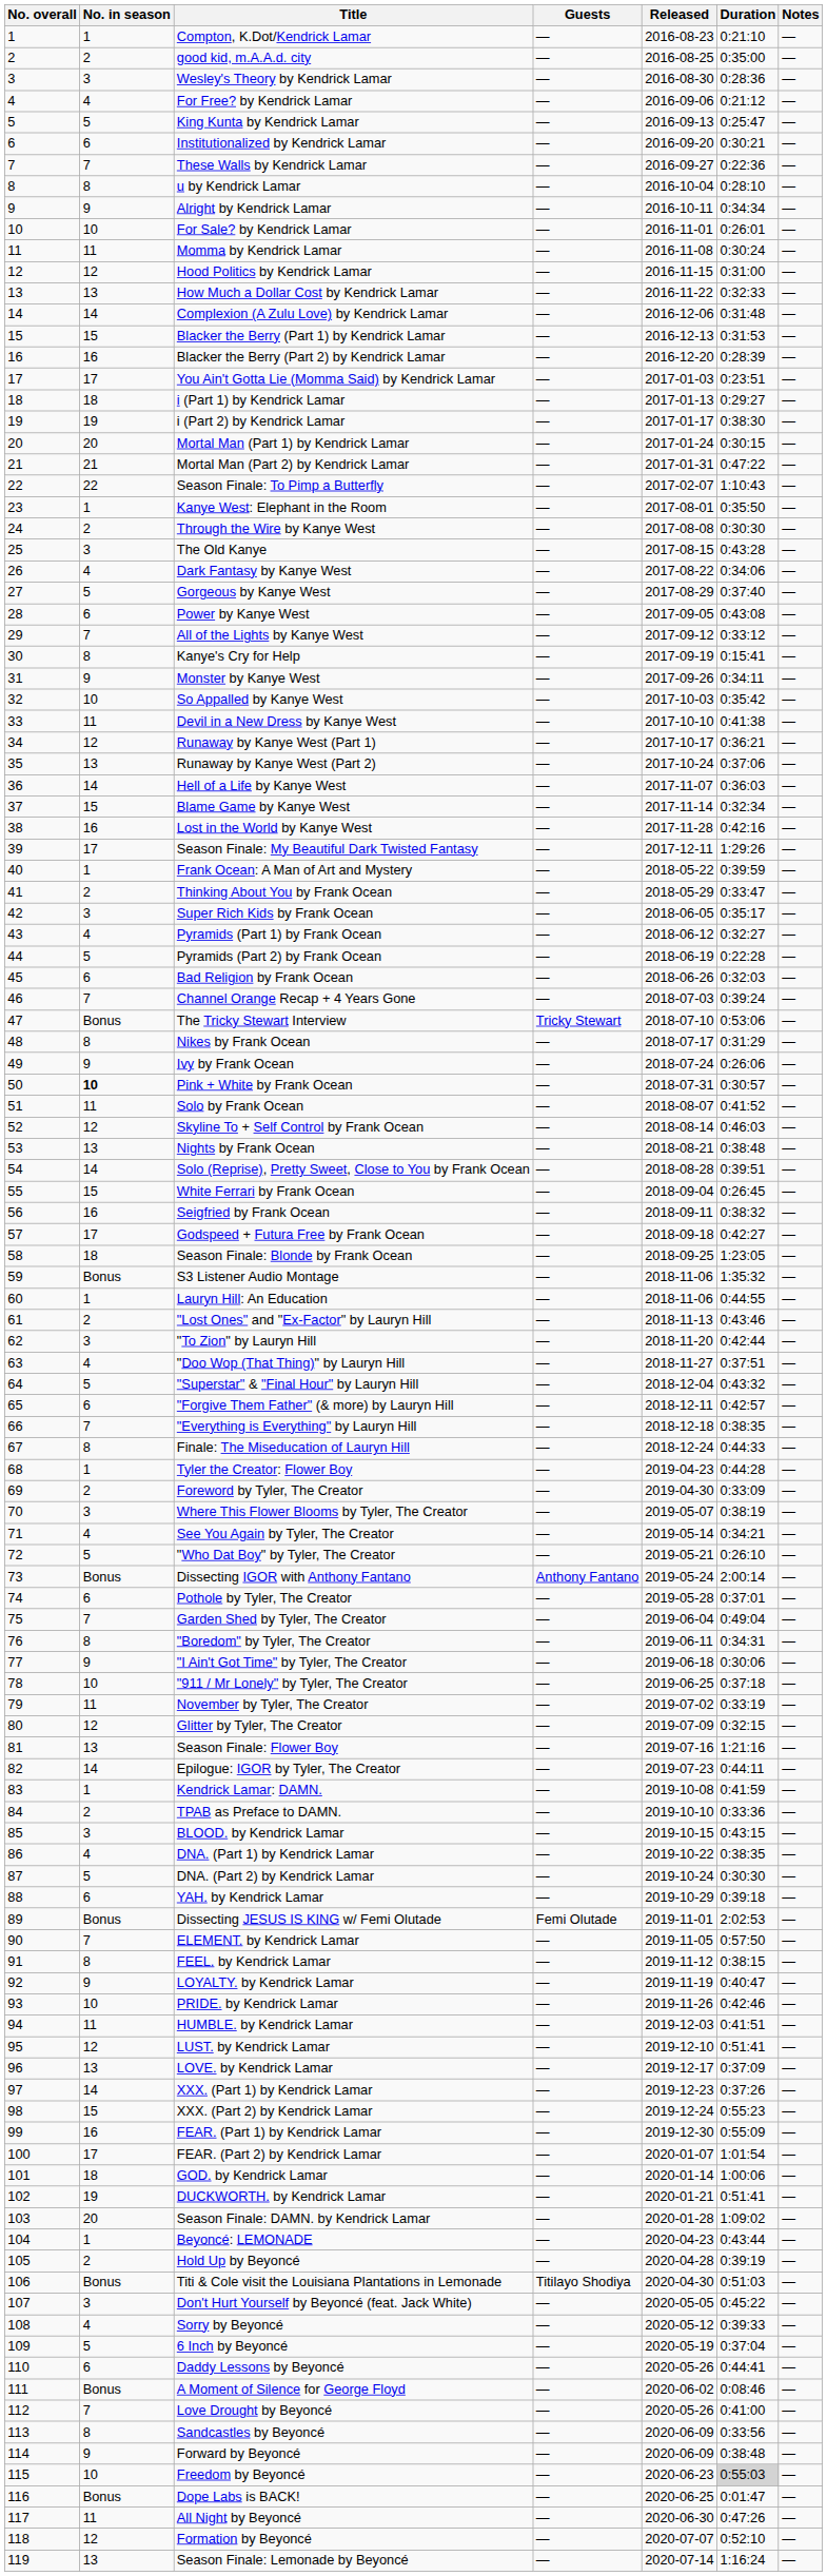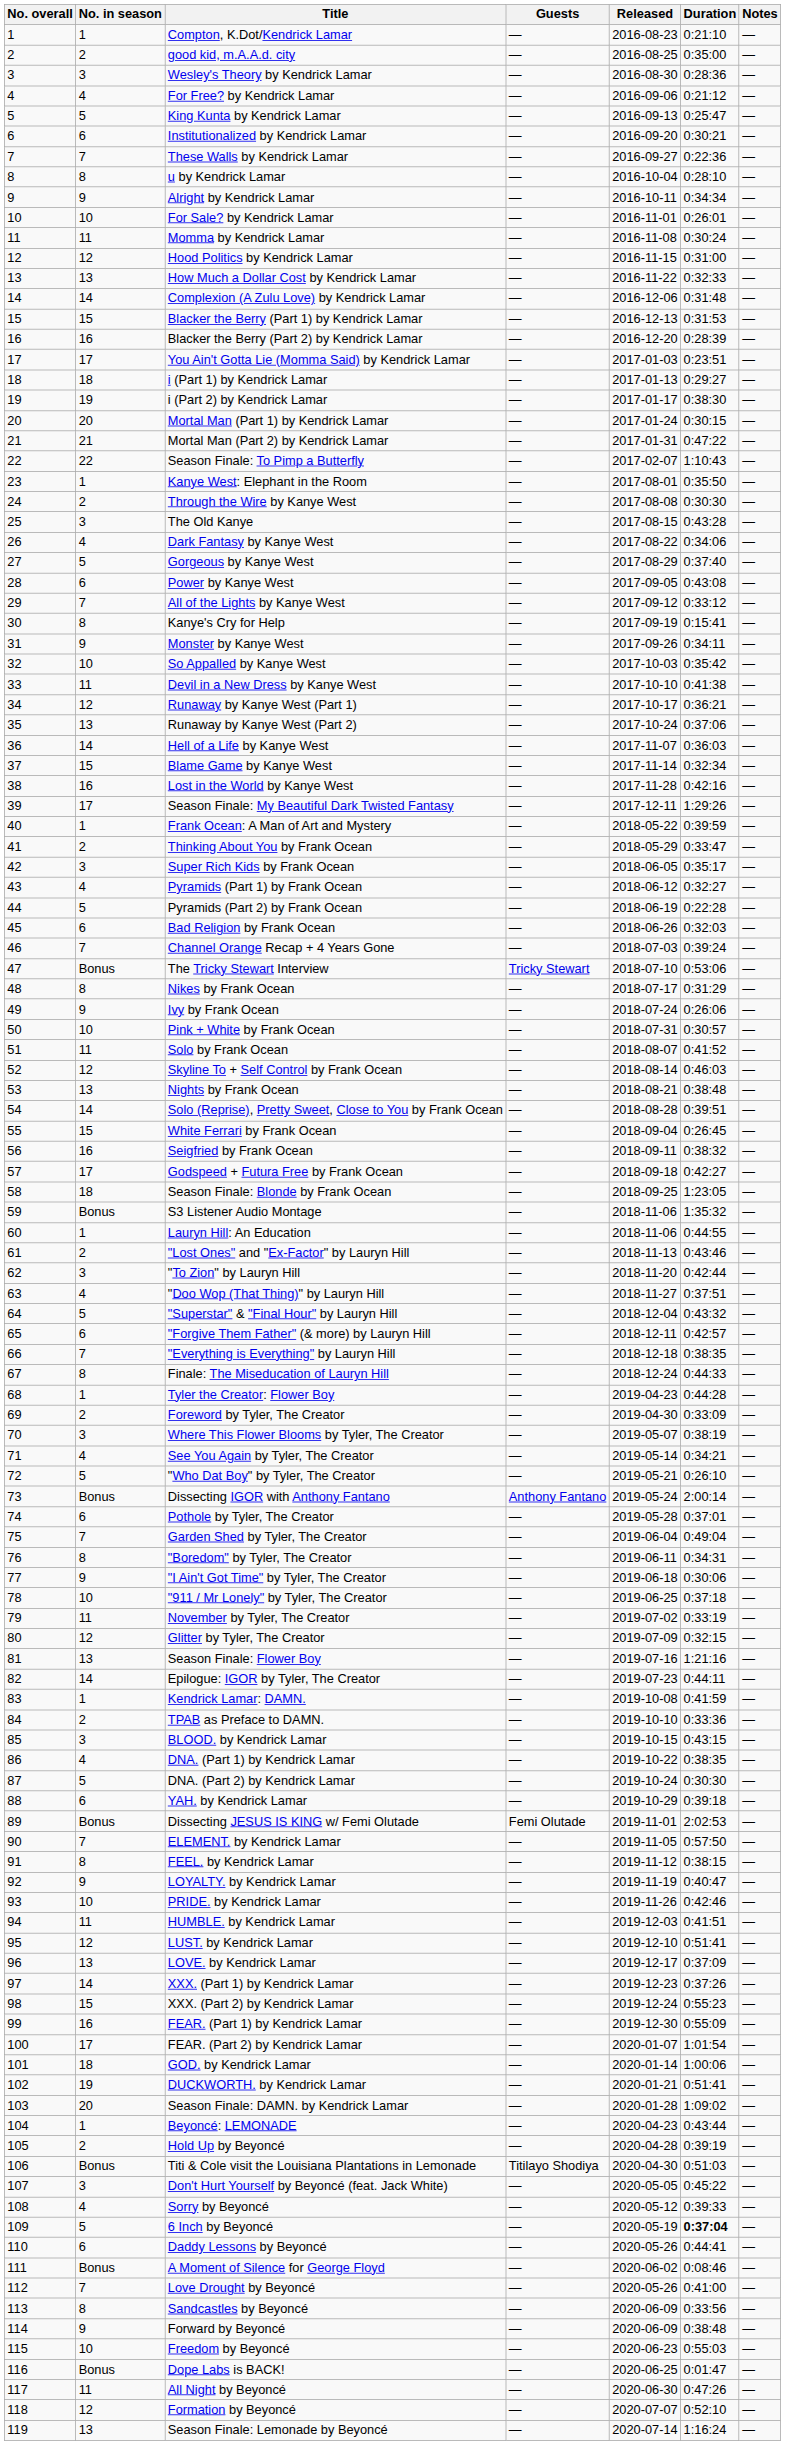Pink + White by Frank Ocean | No. in season: bold -> normal
6 Inch by Beyoncé | Duration: normal -> bold
Freedom by Beyoncé | Duration: lightgrey background -> no background
